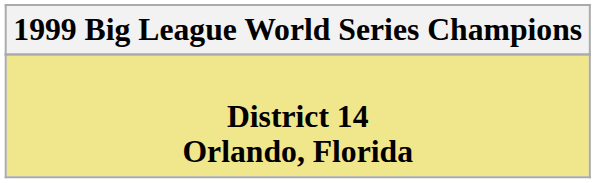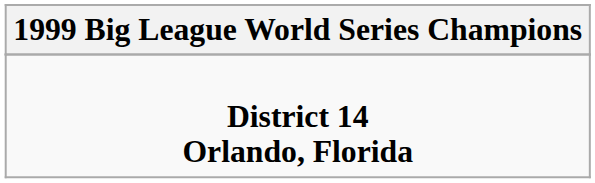row 2 | column 1: khaki background -> no background
